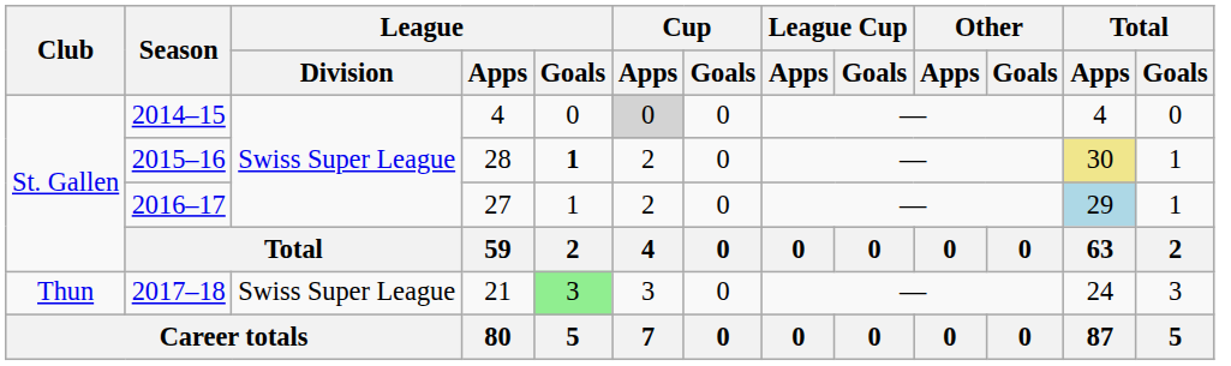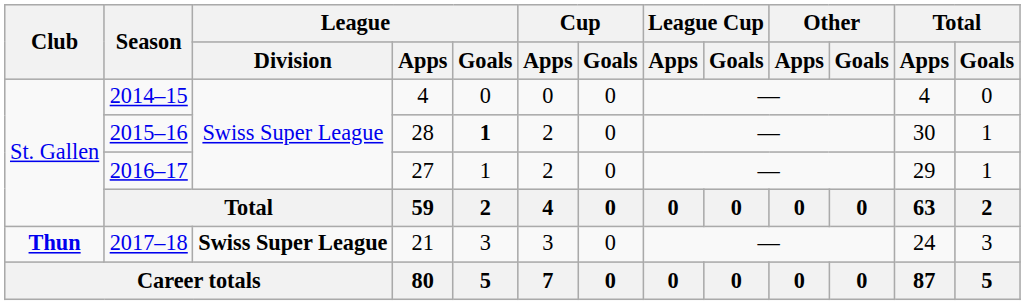2014–15 | Cup / Apps: lightgrey background -> no background
2015–16 | Total / Apps: khaki background -> no background
2016–17 | Total / Apps: lightblue background -> no background
2017–18 | Club: normal -> bold
2017–18 | League / Division: normal -> bold
2017–18 | League / Goals: lightgreen background -> no background
